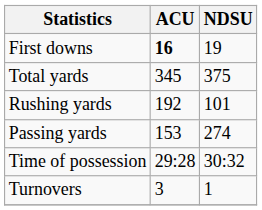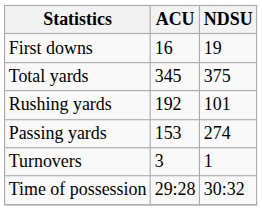First downs | ACU: bold -> normal
rows swapped: Turnovers <-> Time of possession
